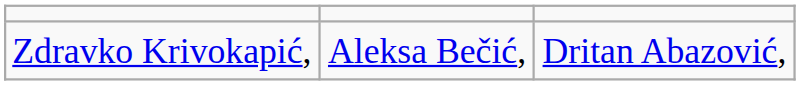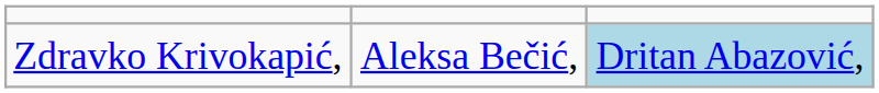Zdravko Krivokapić, | column 3: no background -> lightblue background
